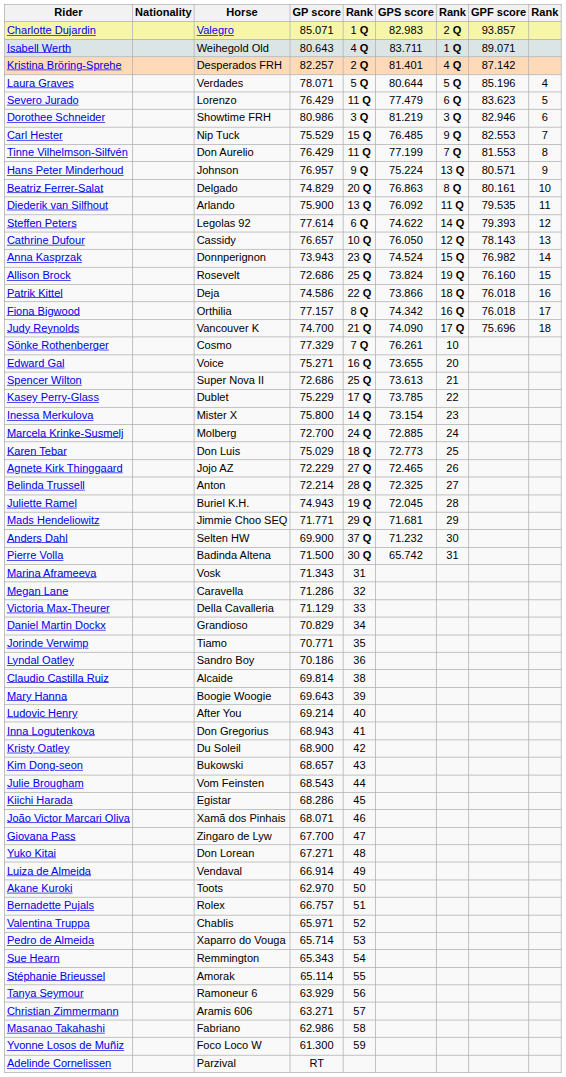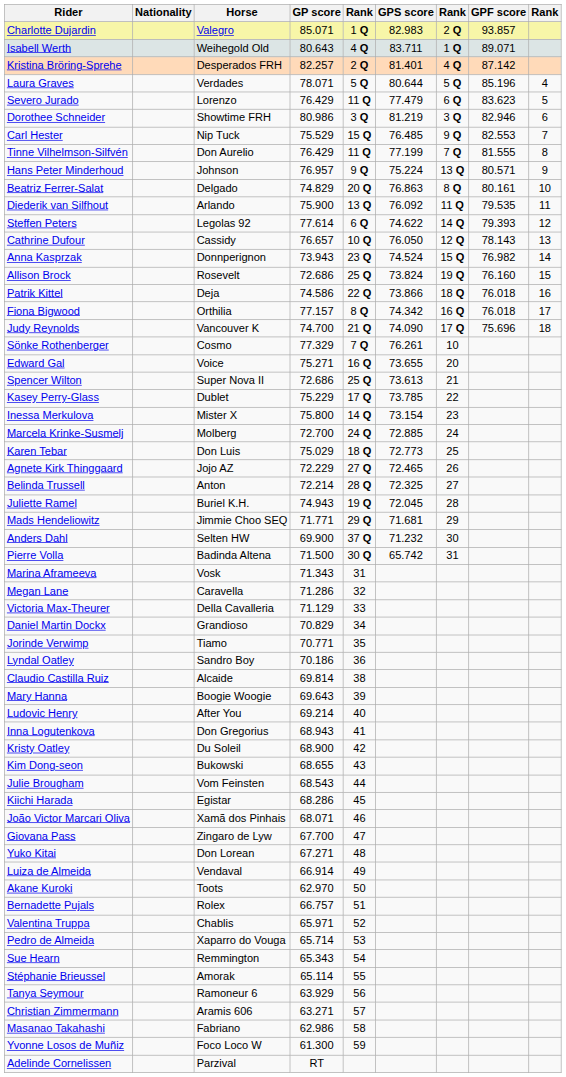Tinne Vilhelmson-Silfvén | GPF score: 81.553 -> 81.555
Kim Dong-seon | GP score: 68.657 -> 68.655
